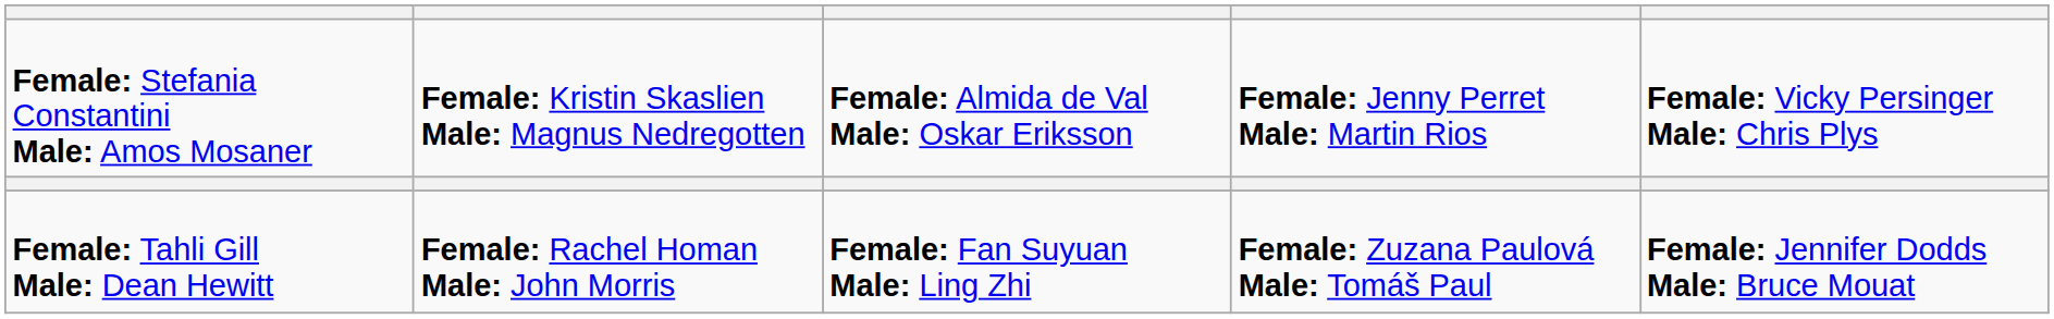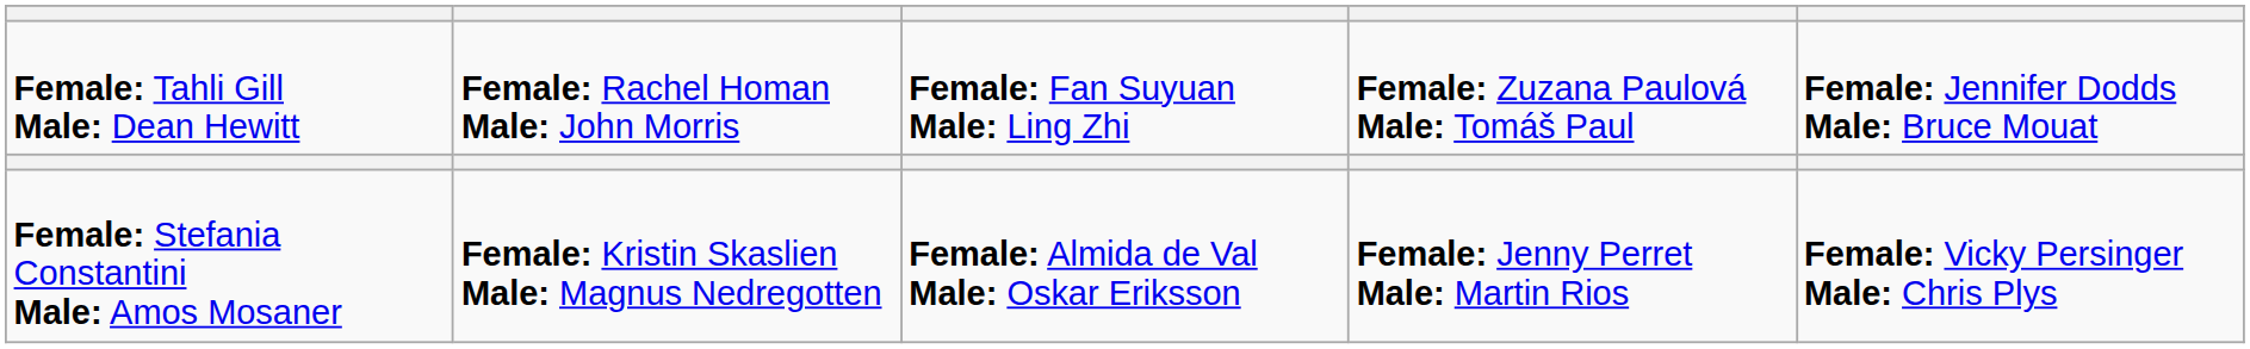rows swapped: Female: Tahli Gill Male: Dean Hewitt <-> Female: Stefania Constantini Male: Amos Mosaner
